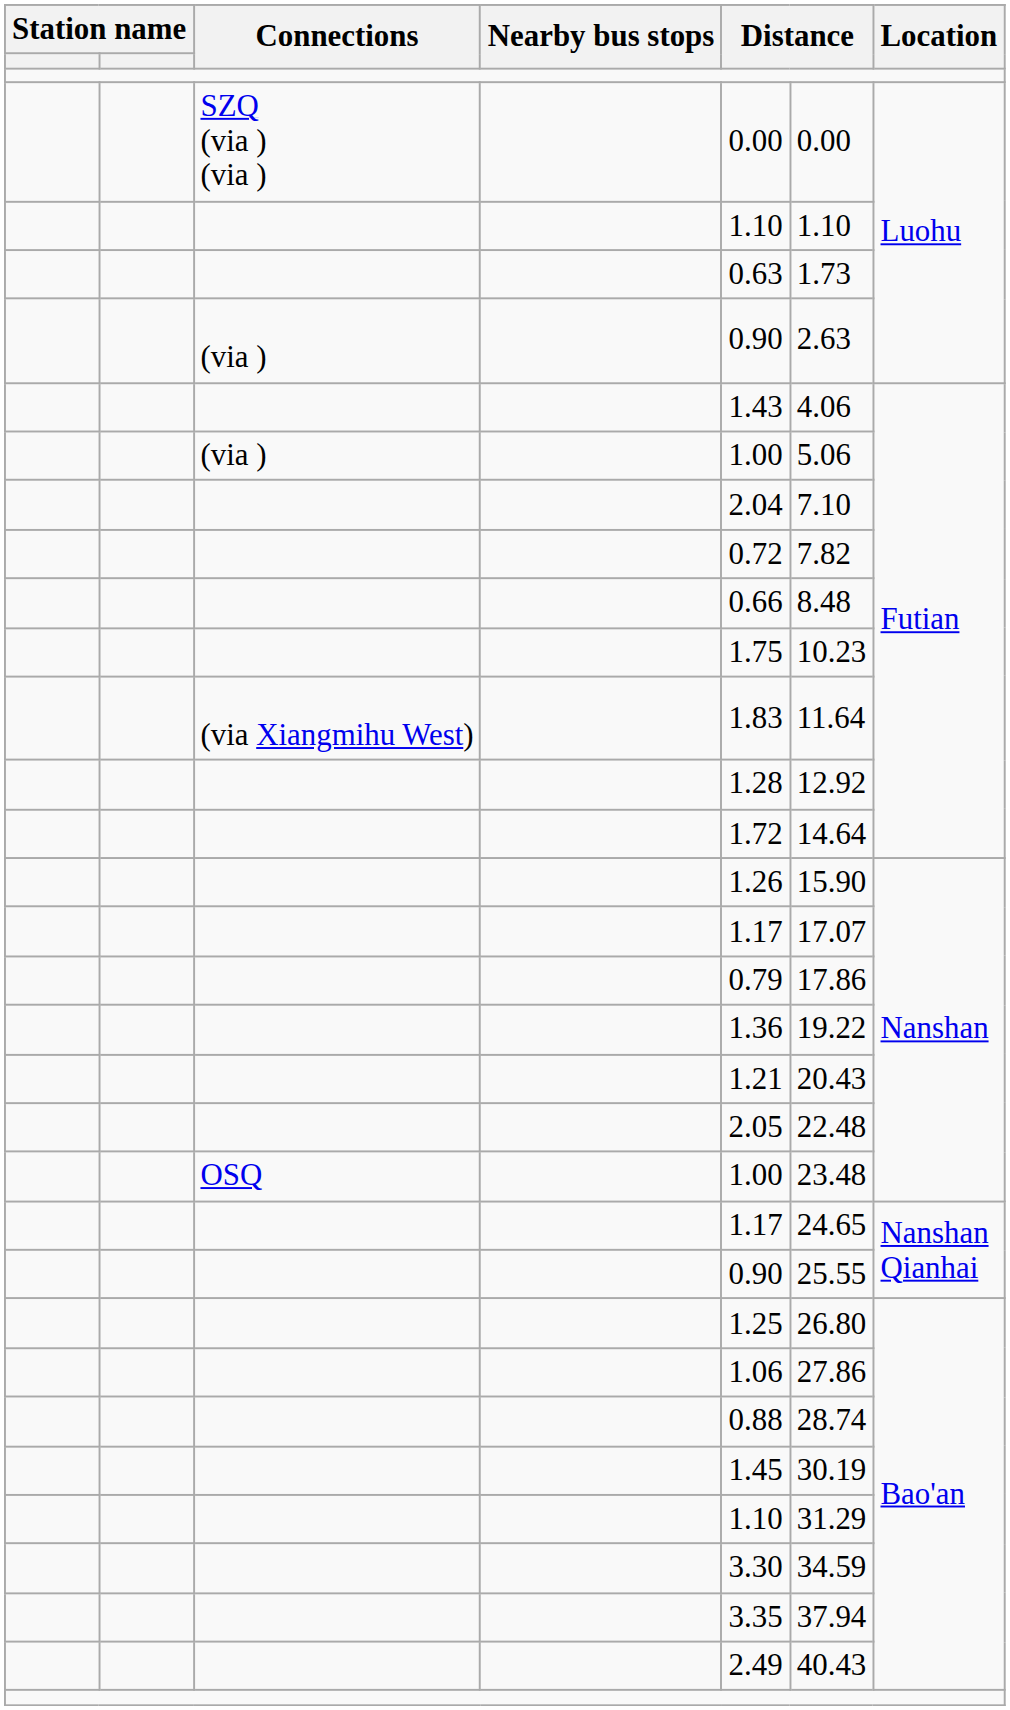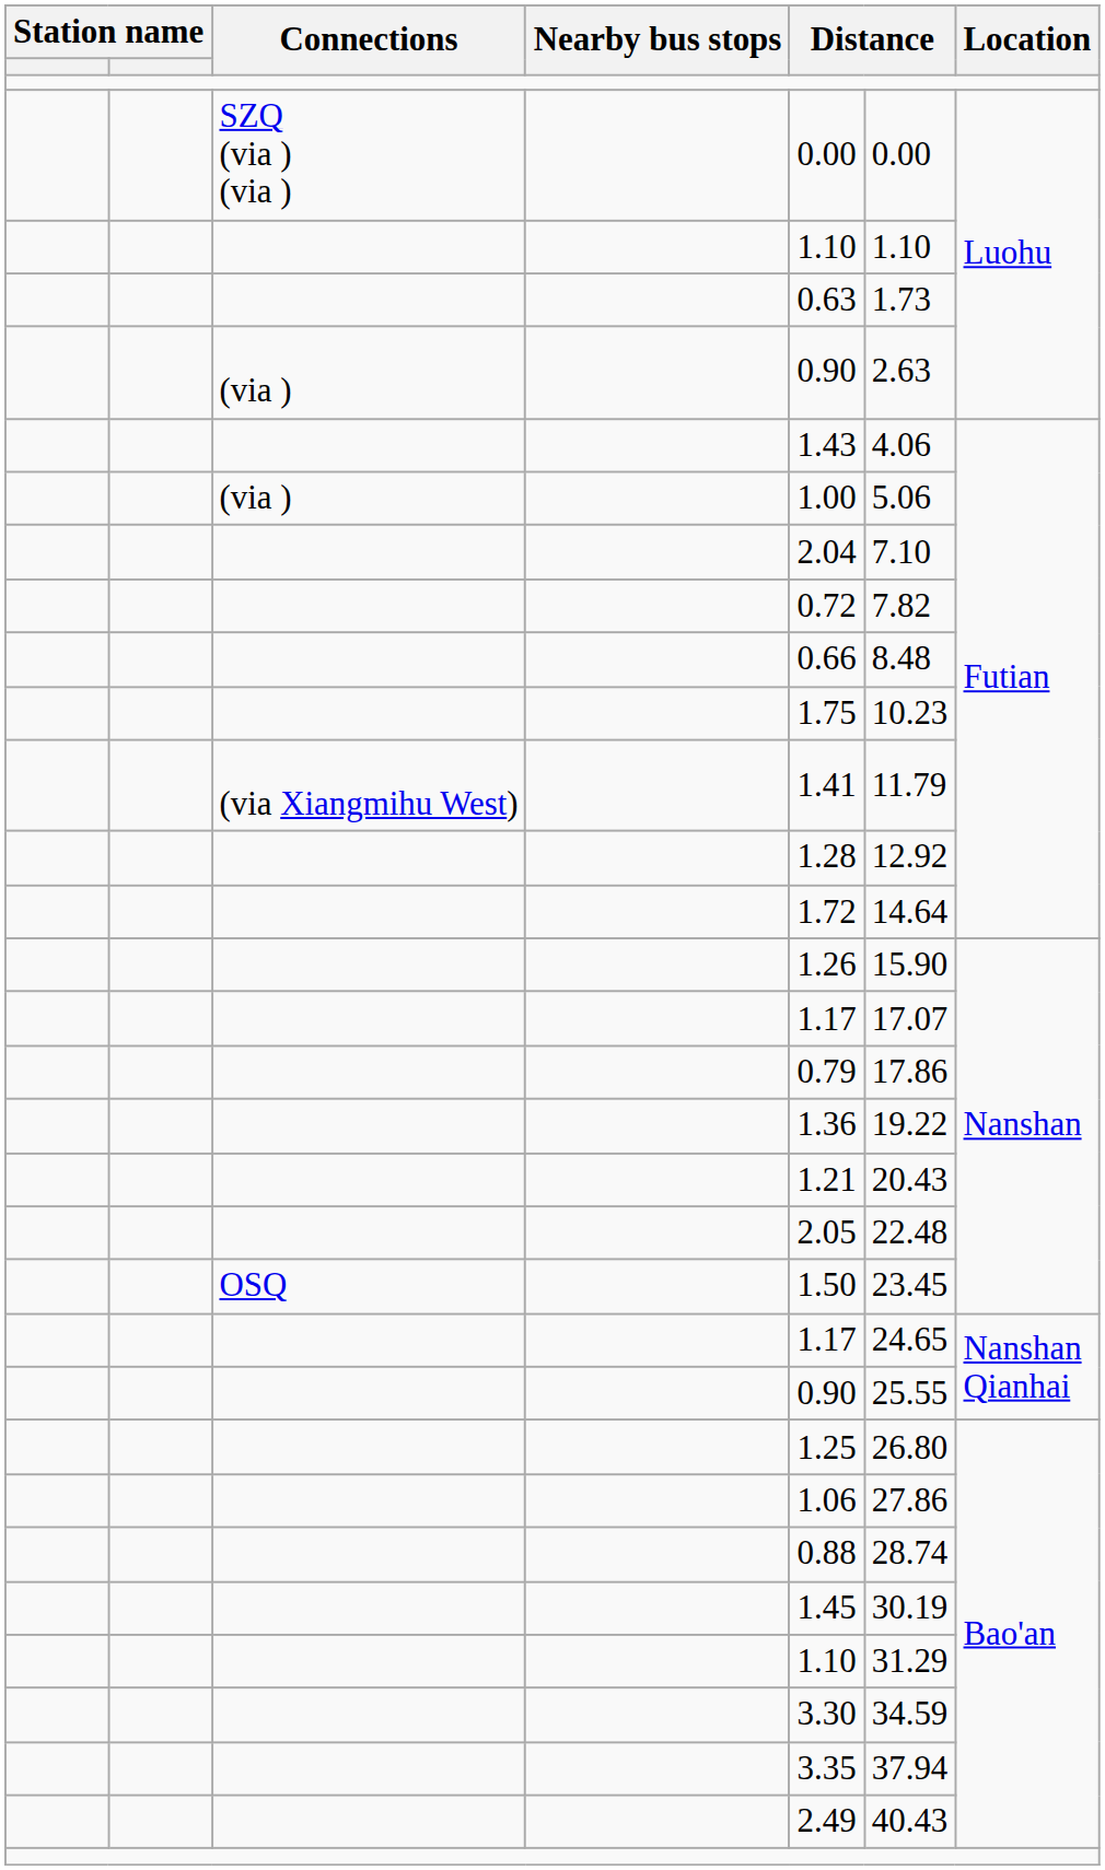(via Xiangmihu West) | column 5: 1.83 -> 1.41
(via Xiangmihu West) | column 6: 11.64 -> 11.79
OSQ | column 5: 1.00 -> 1.50
OSQ | column 6: 23.48 -> 23.45
